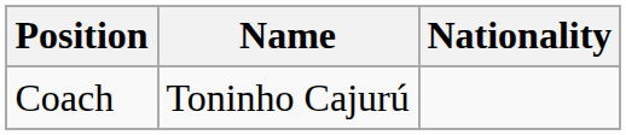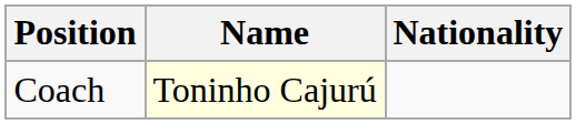Coach | Name: no background -> lightyellow background
